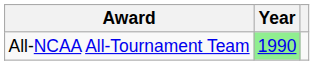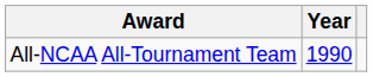row 2 | Year: lightgreen background -> no background
